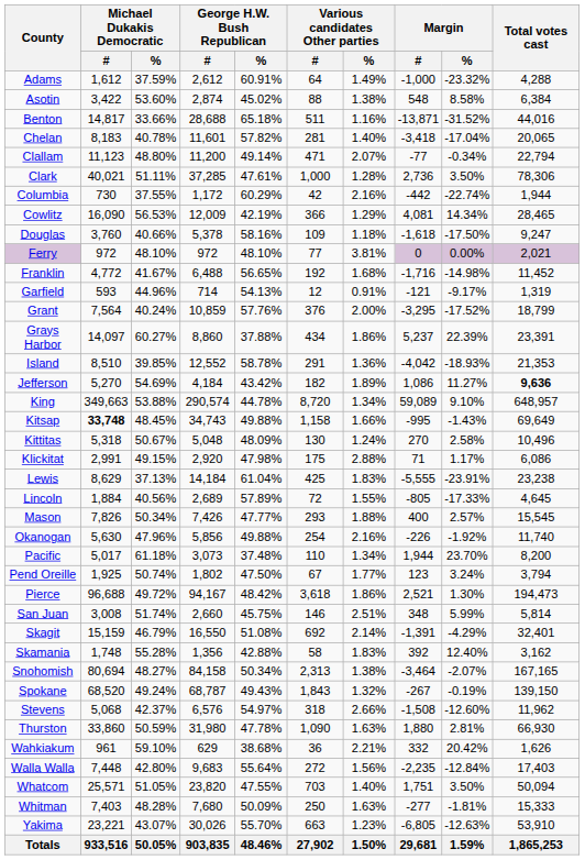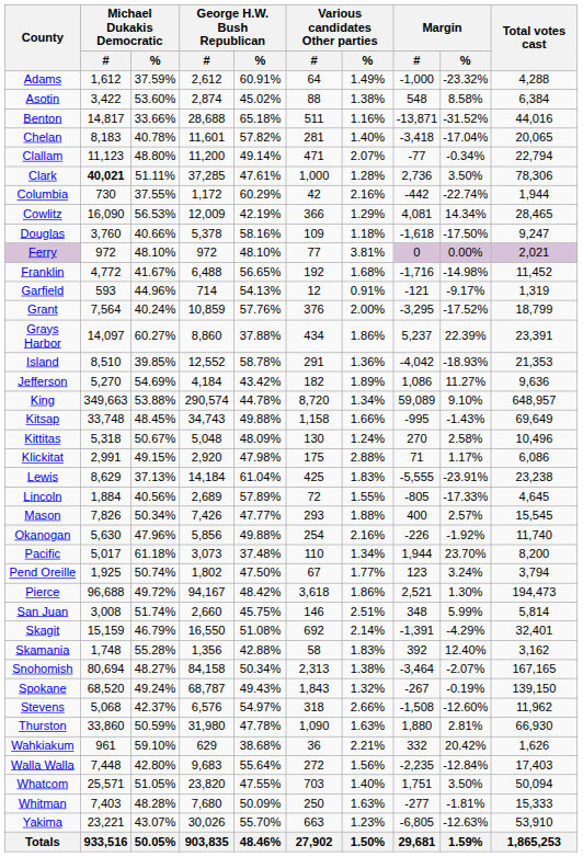Clark | Michael Dukakis Democratic / #: normal -> bold
Jefferson | Total votes cast: bold -> normal
Kitsap | Michael Dukakis Democratic / #: bold -> normal
